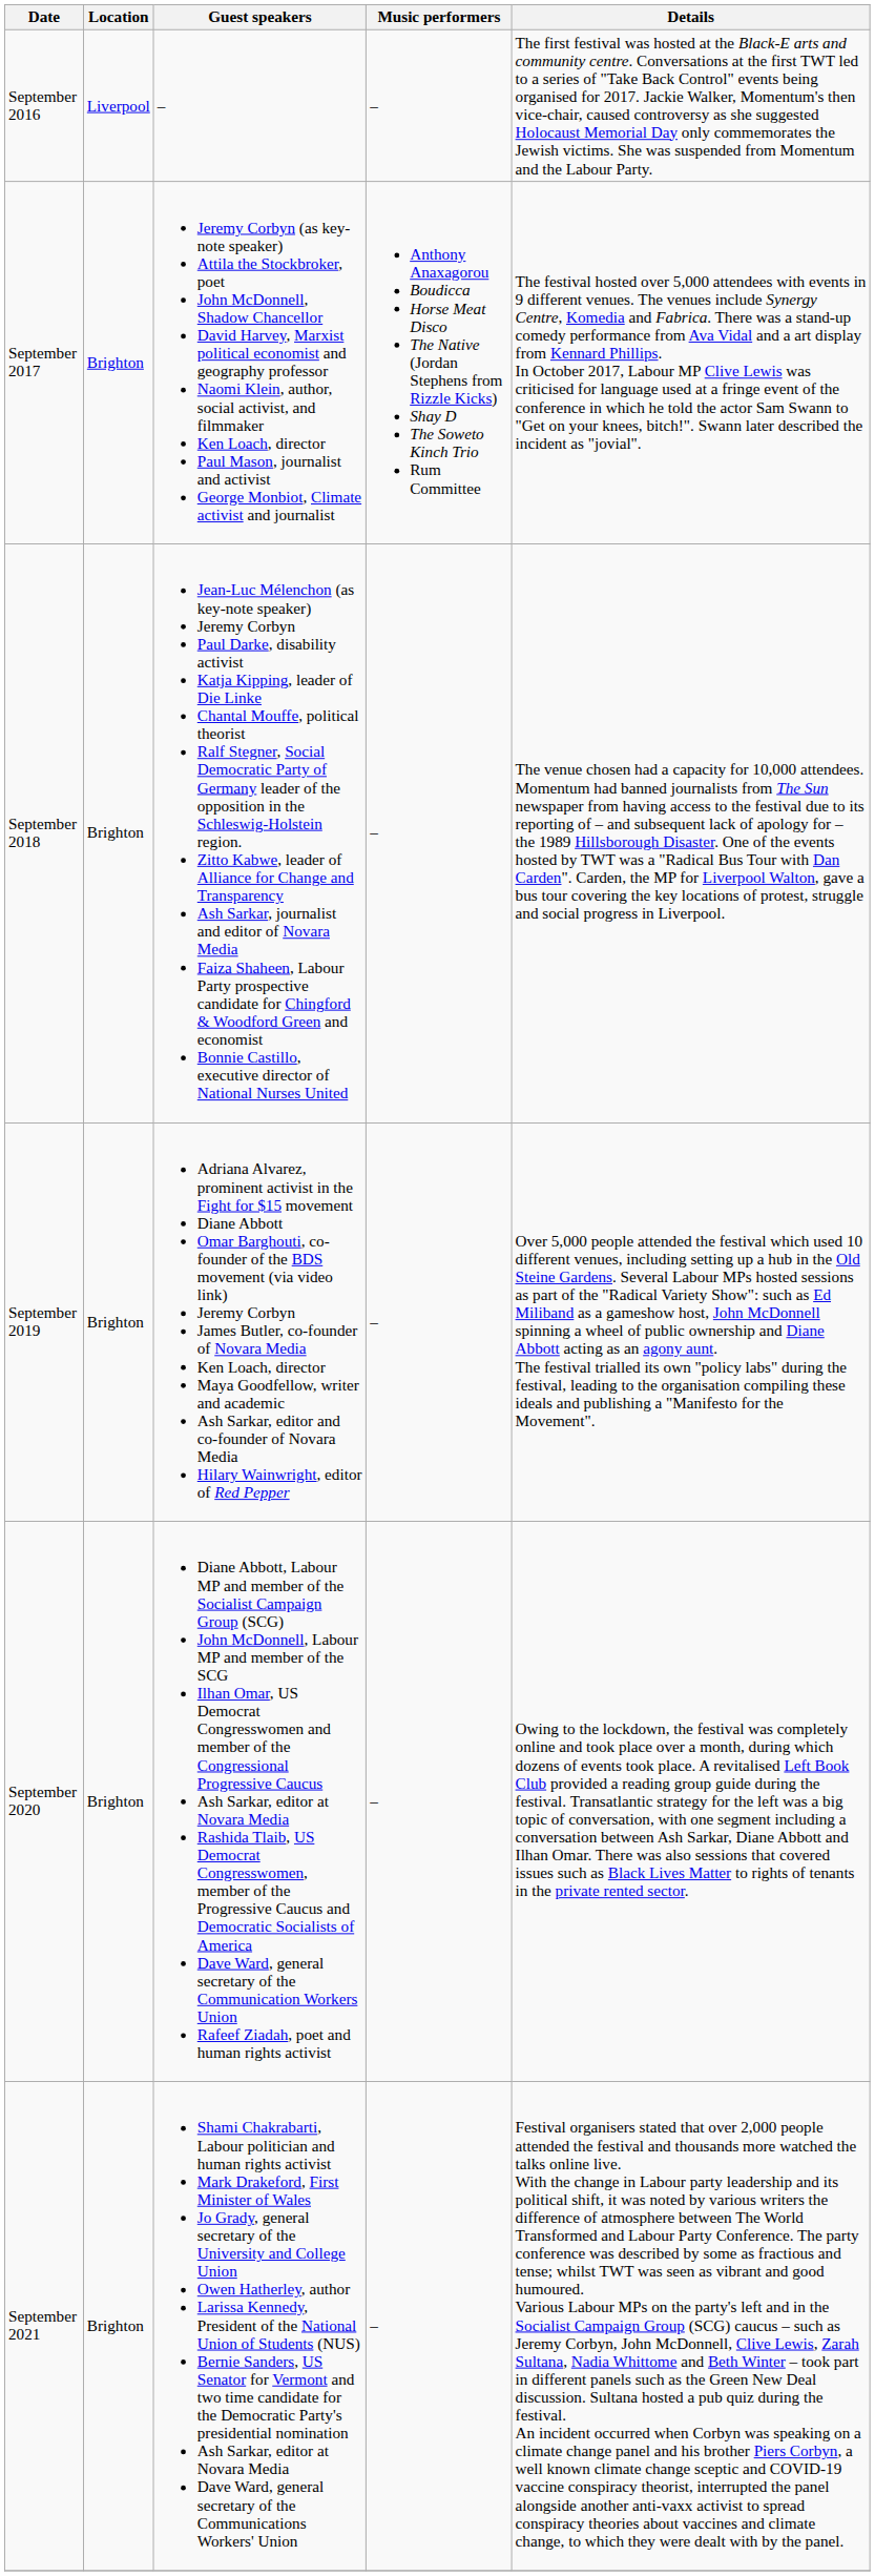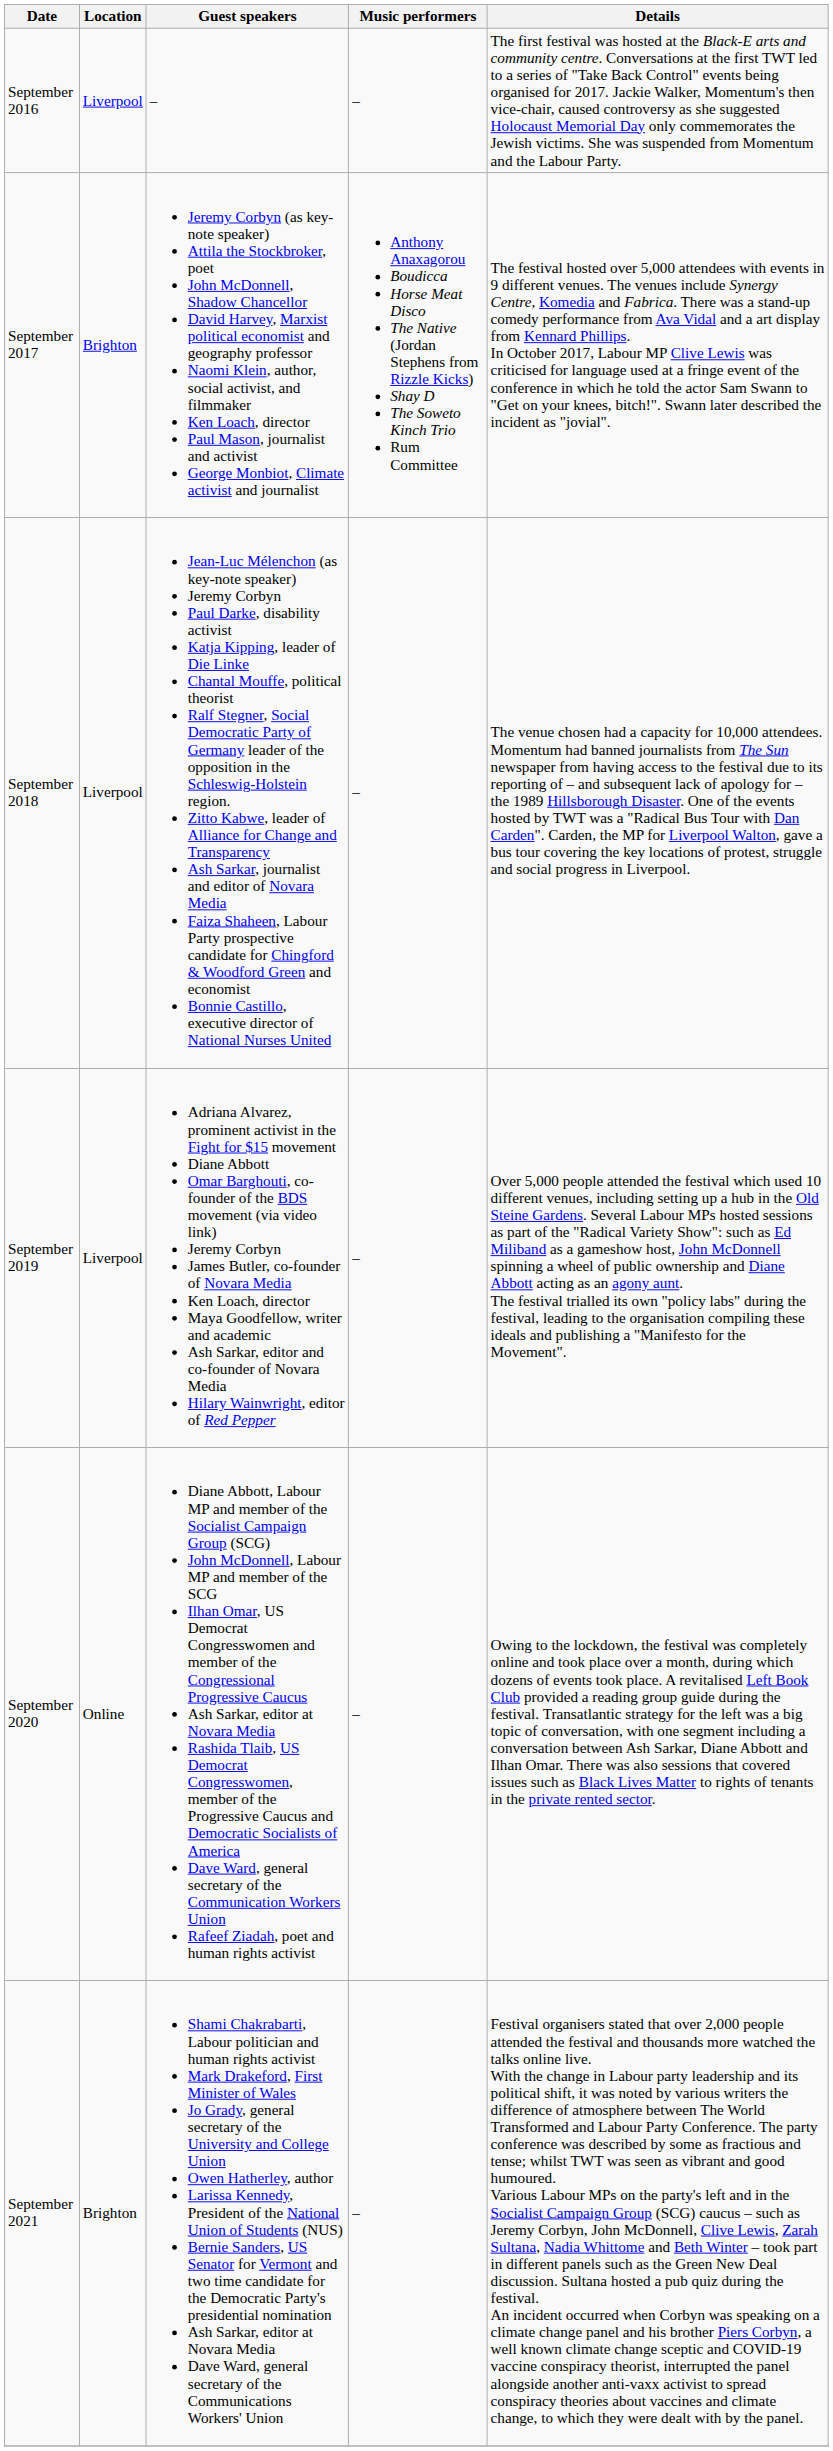September 2018 | Location: Brighton -> Liverpool
September 2019 | Location: Brighton -> Liverpool
September 2020 | Location: Brighton -> Online
